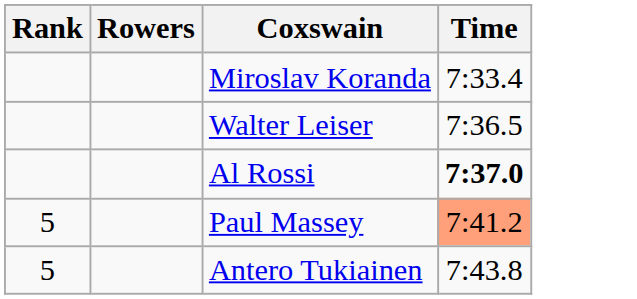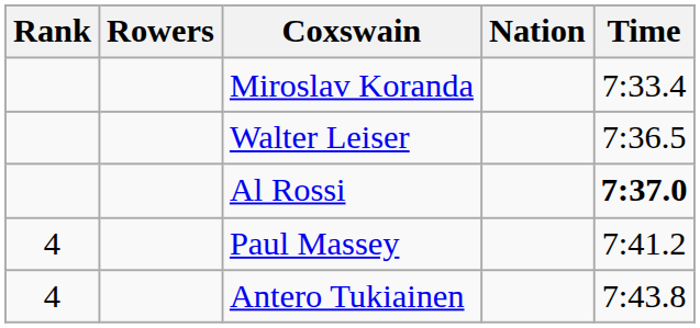+ column: Nation
Paul Massey | Rank: 5 -> 4
Paul Massey | Time: lightsalmon background -> no background
Antero Tukiainen | Rank: 5 -> 4
